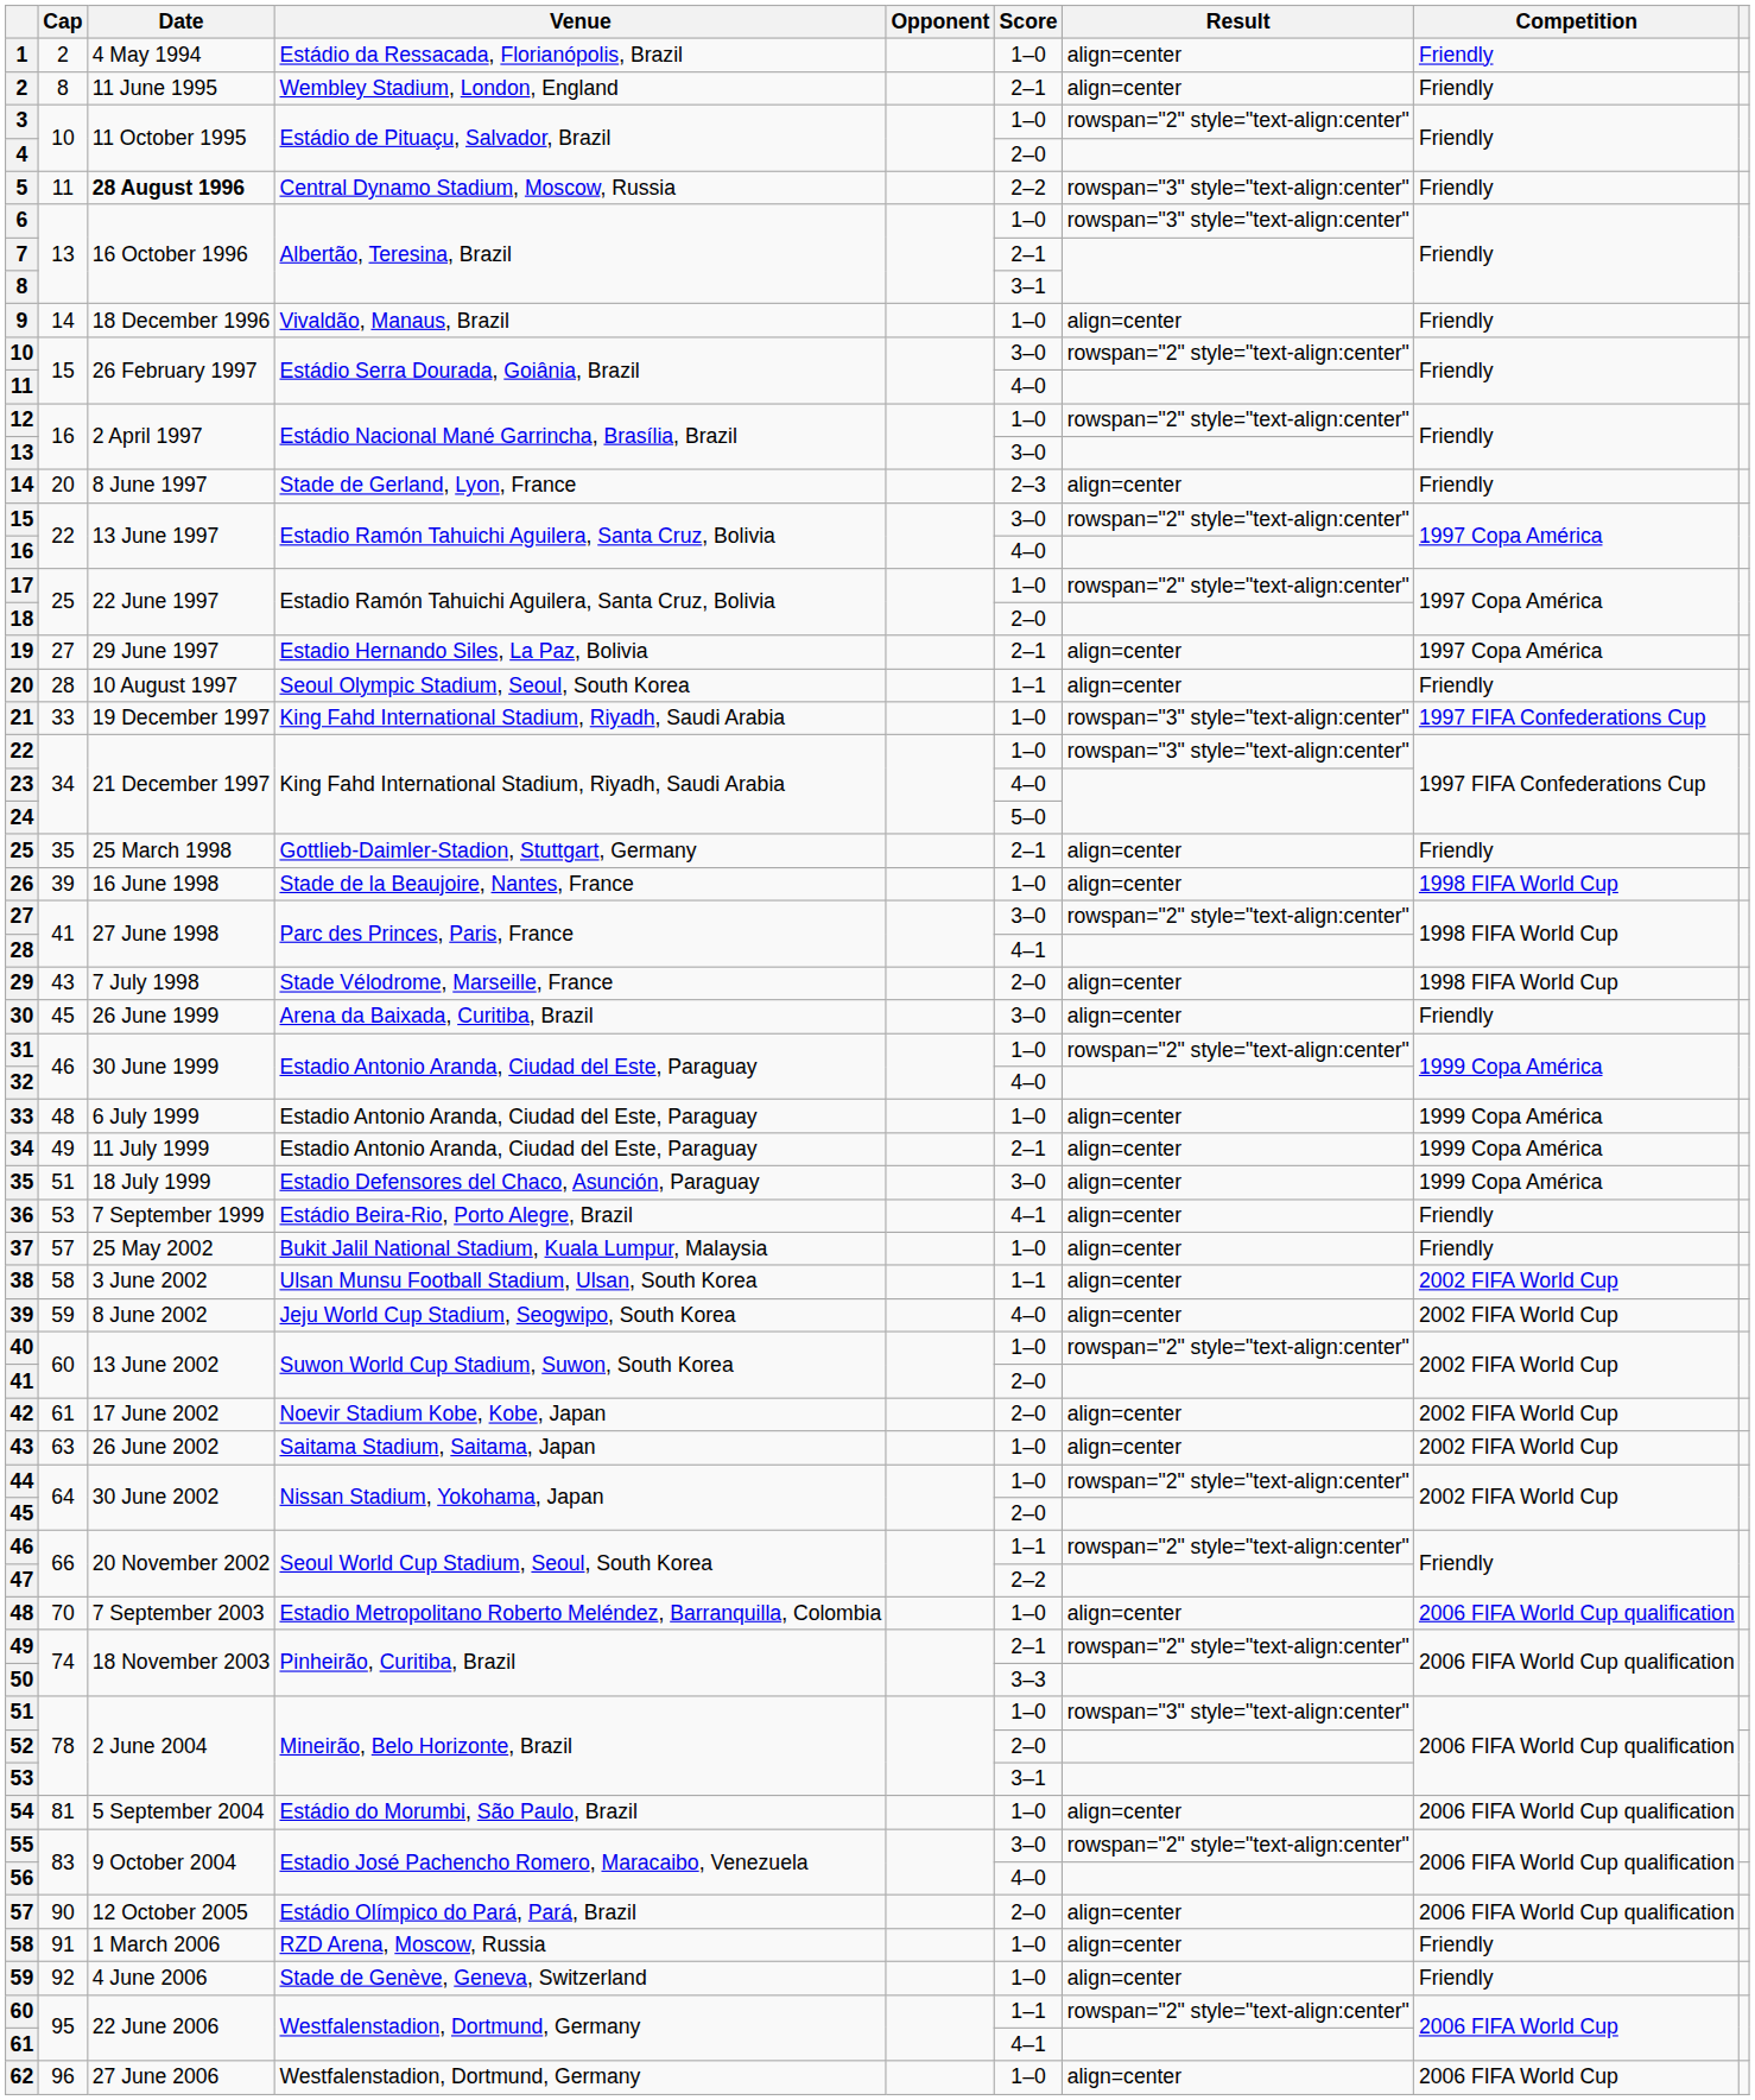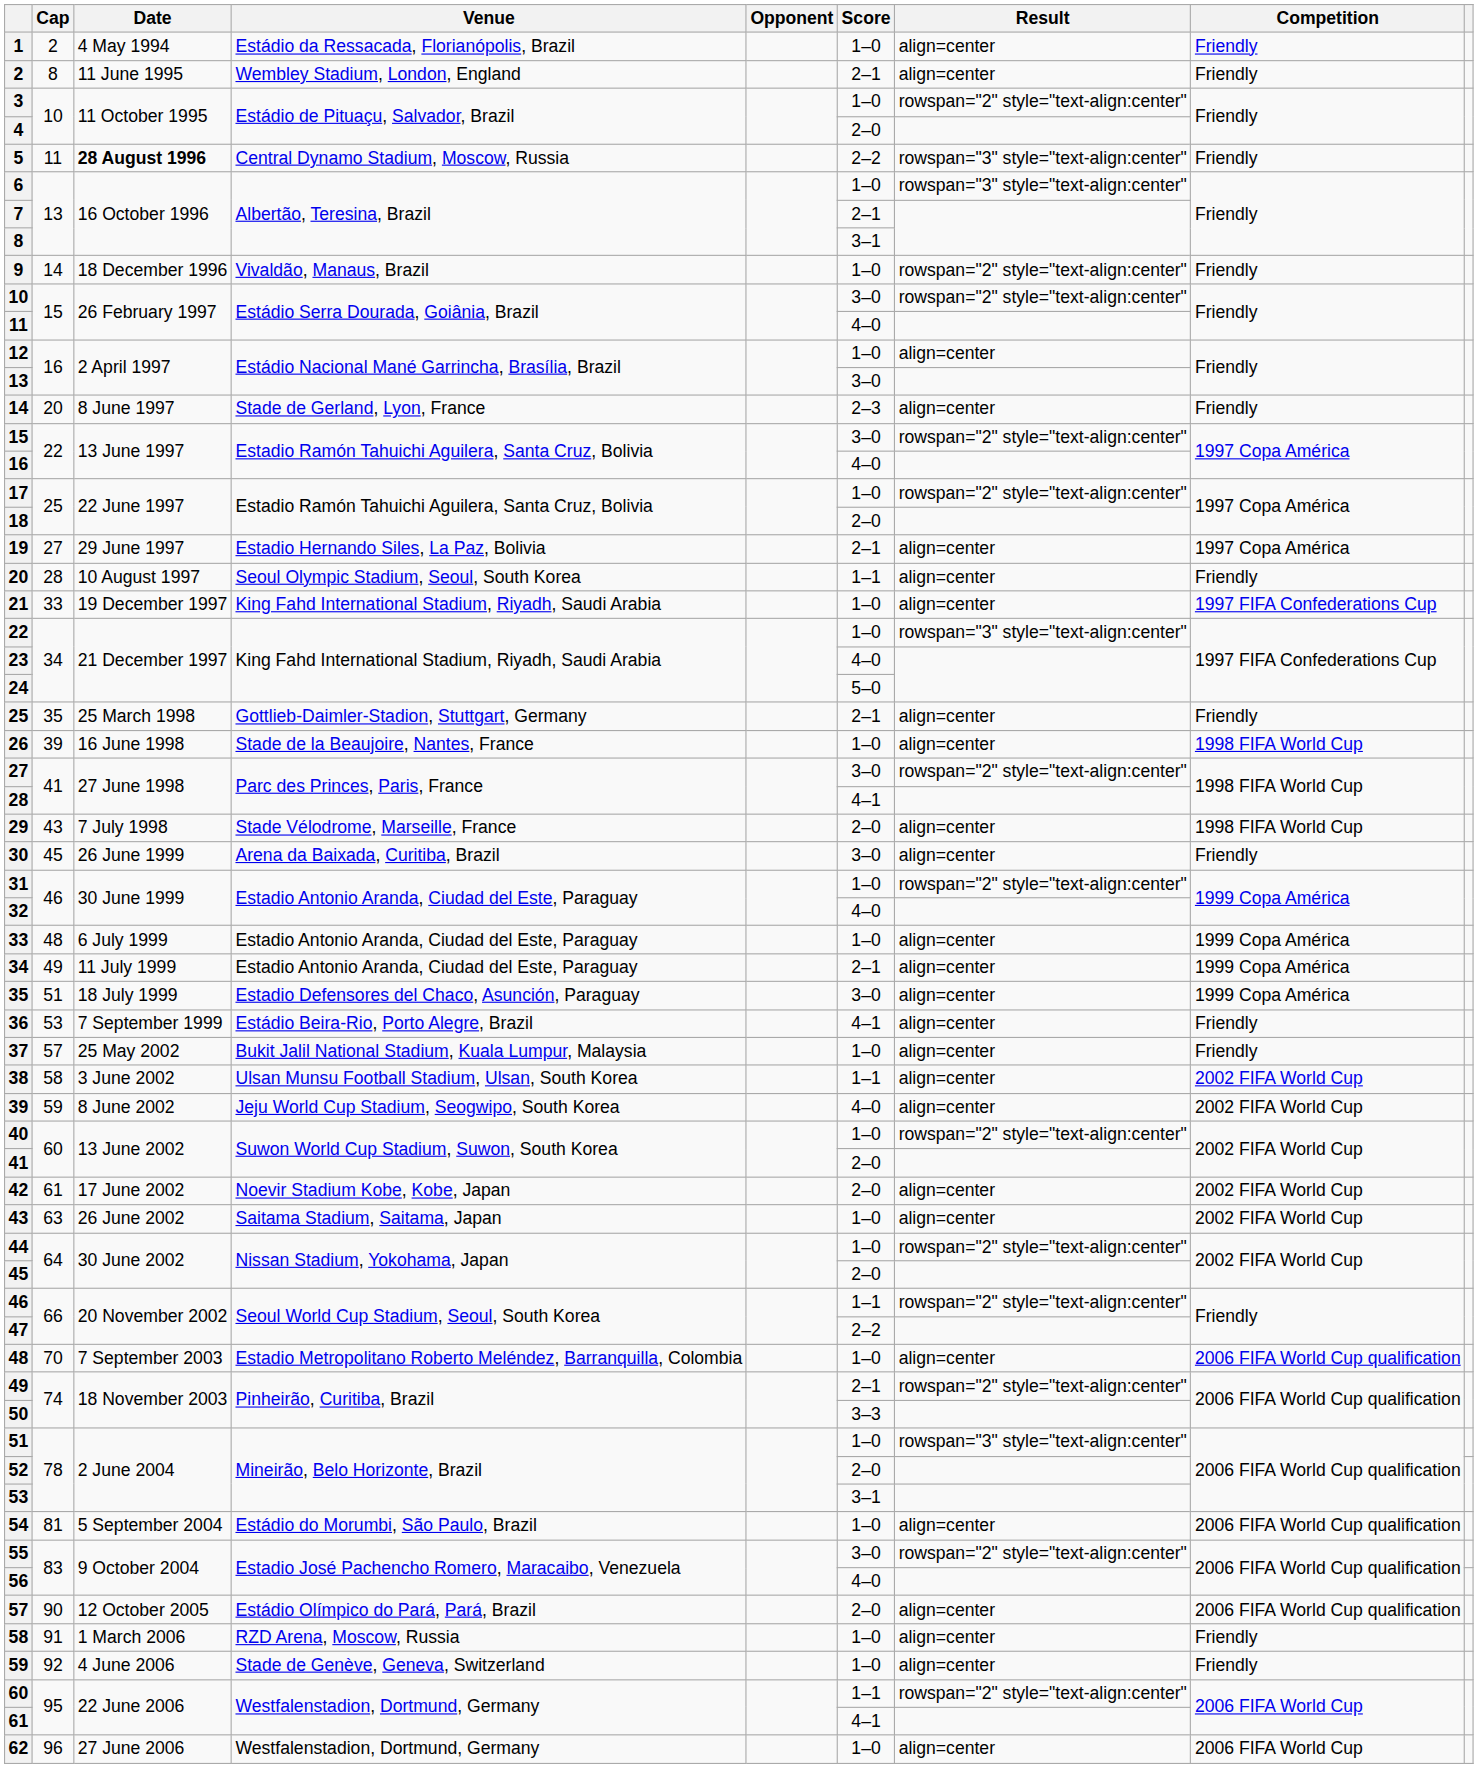9 | Result: align=center -> rowspan="2" style="text-align:center"
12 | Result: rowspan="2" style="text-align:center" -> align=center
21 | Result: rowspan="3" style="text-align:center" -> align=center
